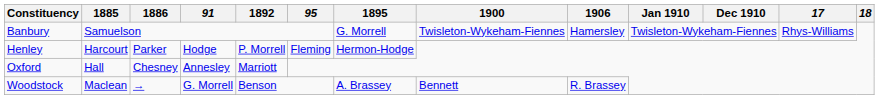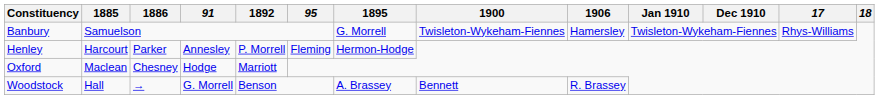Henley | 91: Hodge -> Annesley
Oxford | 1885: Hall -> Maclean
Oxford | 91: Annesley -> Hodge
Woodstock | 1885: Maclean -> Hall
